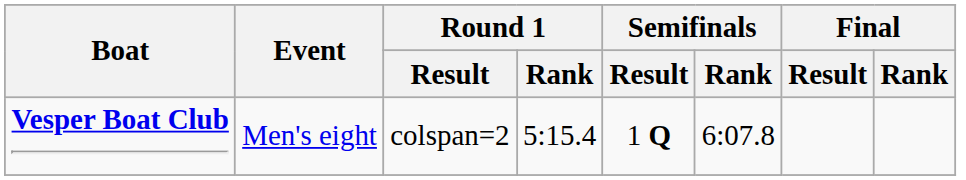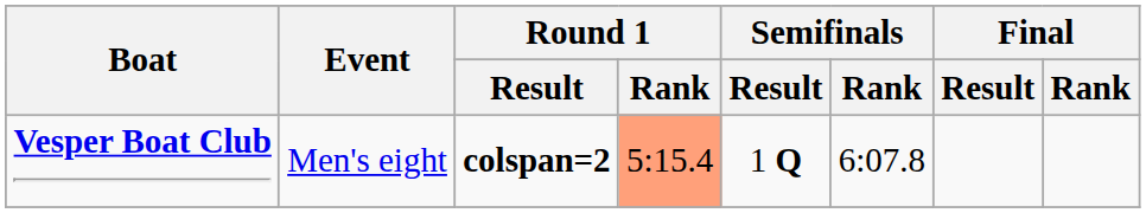Vesper Boat Club | Round 1 / Result: normal -> bold
Vesper Boat Club | Round 1 / Rank: no background -> lightsalmon background
